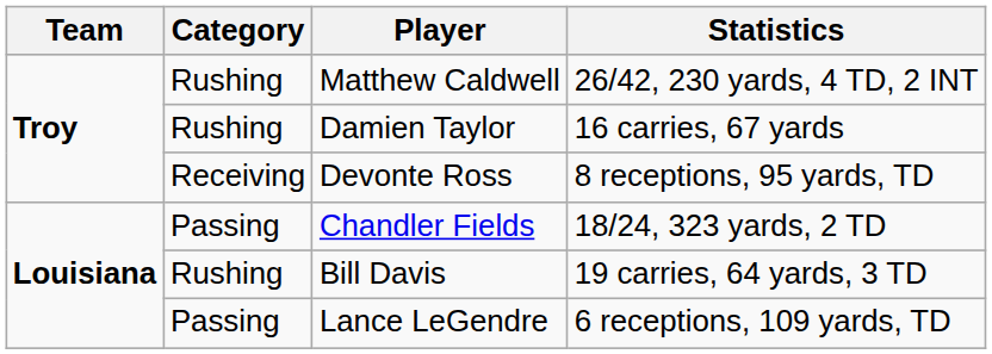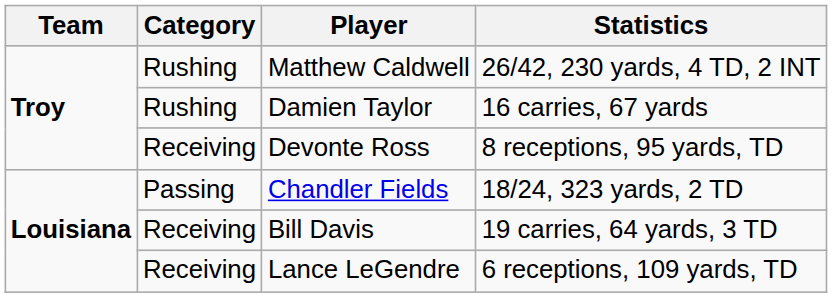Bill Davis | Category: Rushing -> Receiving
Lance LeGendre | Category: Passing -> Receiving
